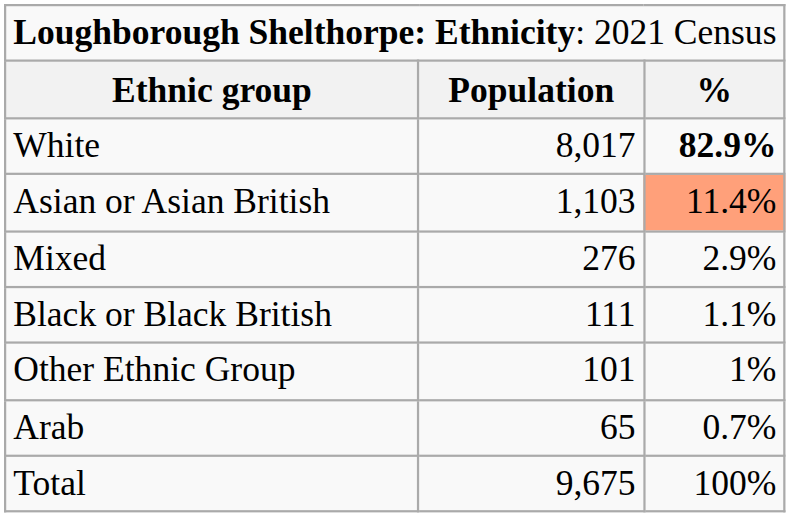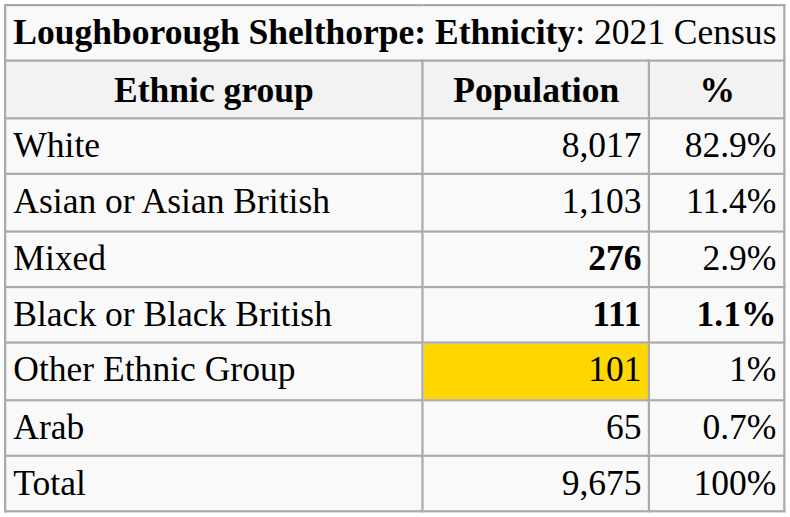White | column 3: bold -> normal
Asian or Asian British | column 3: lightsalmon background -> no background
Mixed | column 2: normal -> bold
Black or Black British | column 2: normal -> bold
Black or Black British | column 3: normal -> bold
Other Ethnic Group | column 2: no background -> gold background
